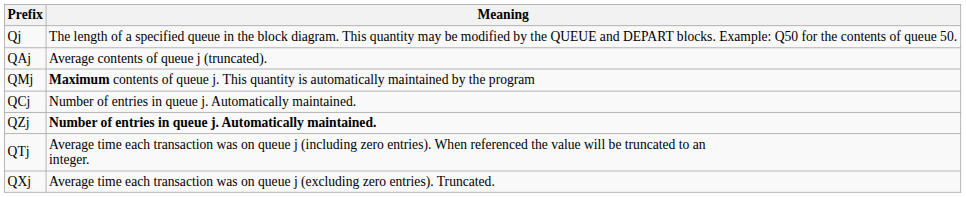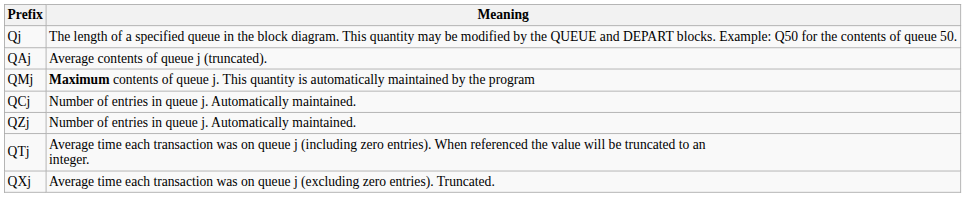QZj | Meaning: bold -> normal
